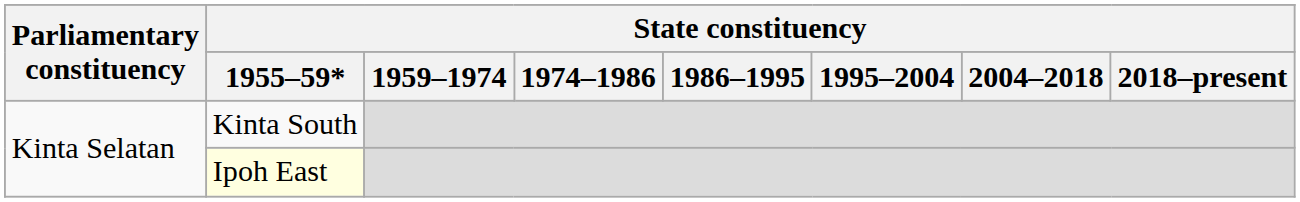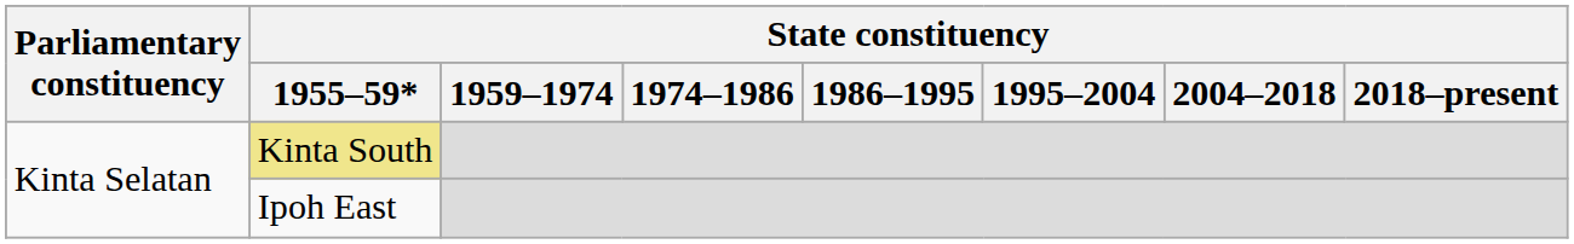Kinta South | State constituency / 1955–59*: no background -> khaki background
Ipoh East | State constituency / 1955–59*: lightyellow background -> no background
